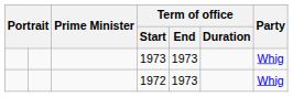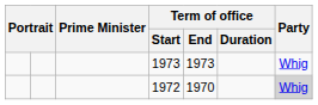1972 | Term of office / End: 1973 -> 1970
1972 | Party: no background -> lightgrey background
